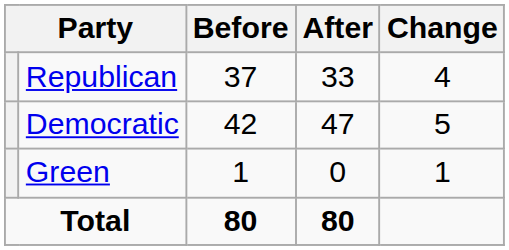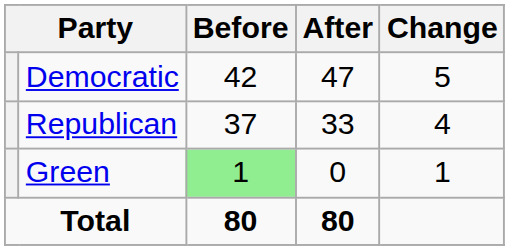rows swapped: Democratic <-> Republican
Green | Before: no background -> lightgreen background
